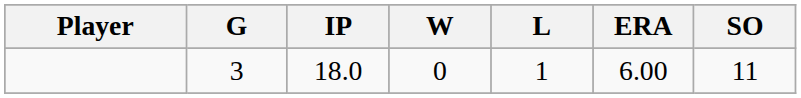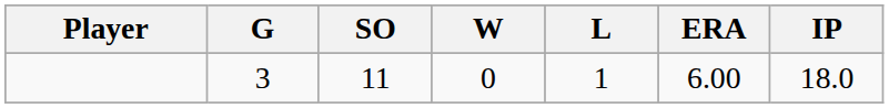columns swapped: IP <-> SO
